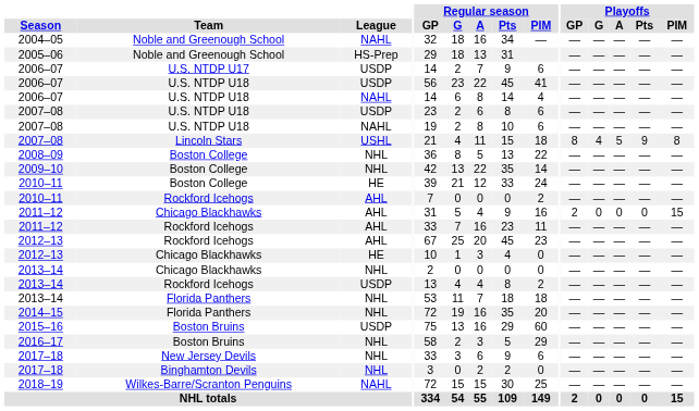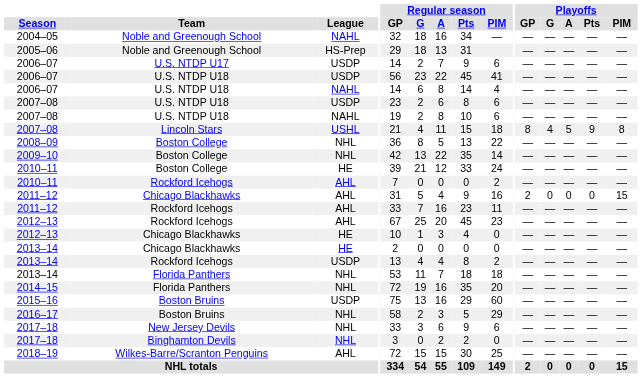2013–14 / Chicago Blackhawks | League: NHL -> HE
2018–19 | League: NAHL -> AHL
